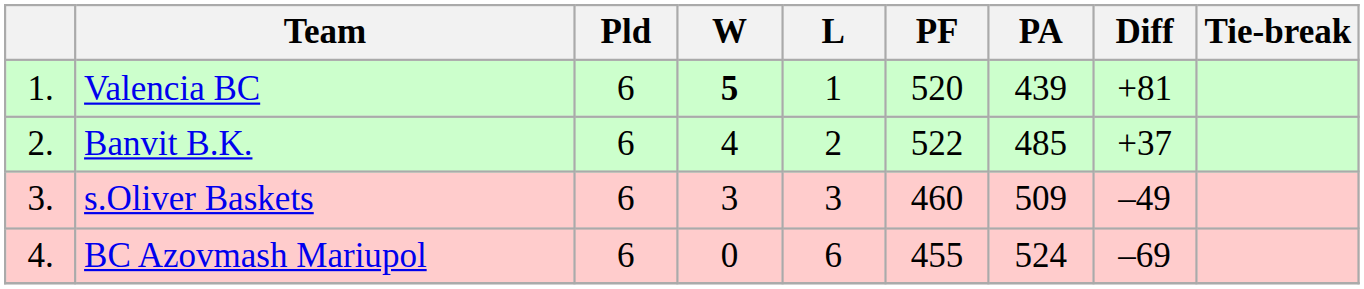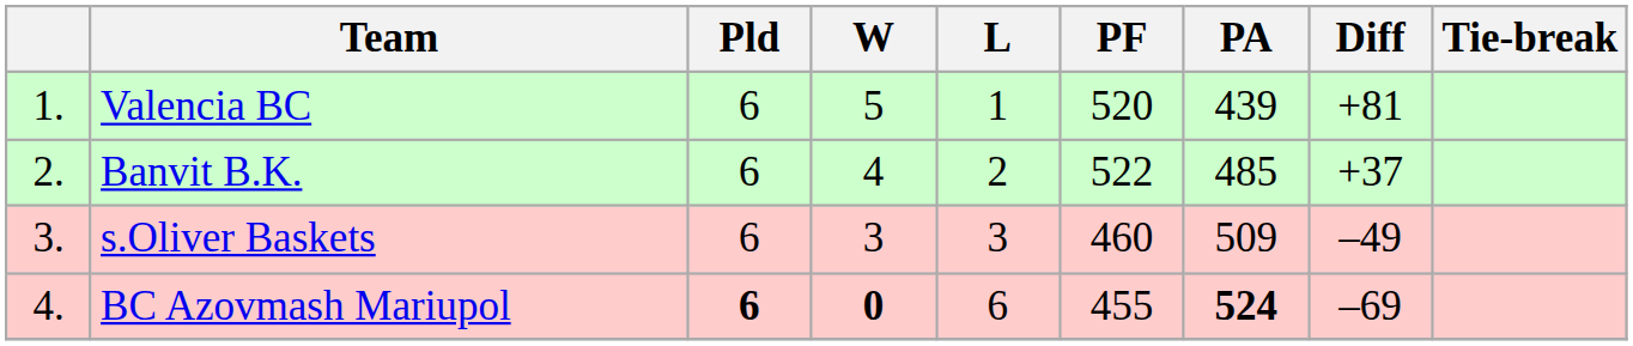Valencia BC | W: bold -> normal
BC Azovmash Mariupol | Pld: normal -> bold
BC Azovmash Mariupol | W: normal -> bold
BC Azovmash Mariupol | PA: normal -> bold
